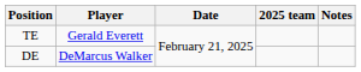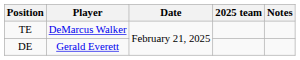TE | Player: Gerald Everett -> DeMarcus Walker
DE | Player: DeMarcus Walker -> Gerald Everett
